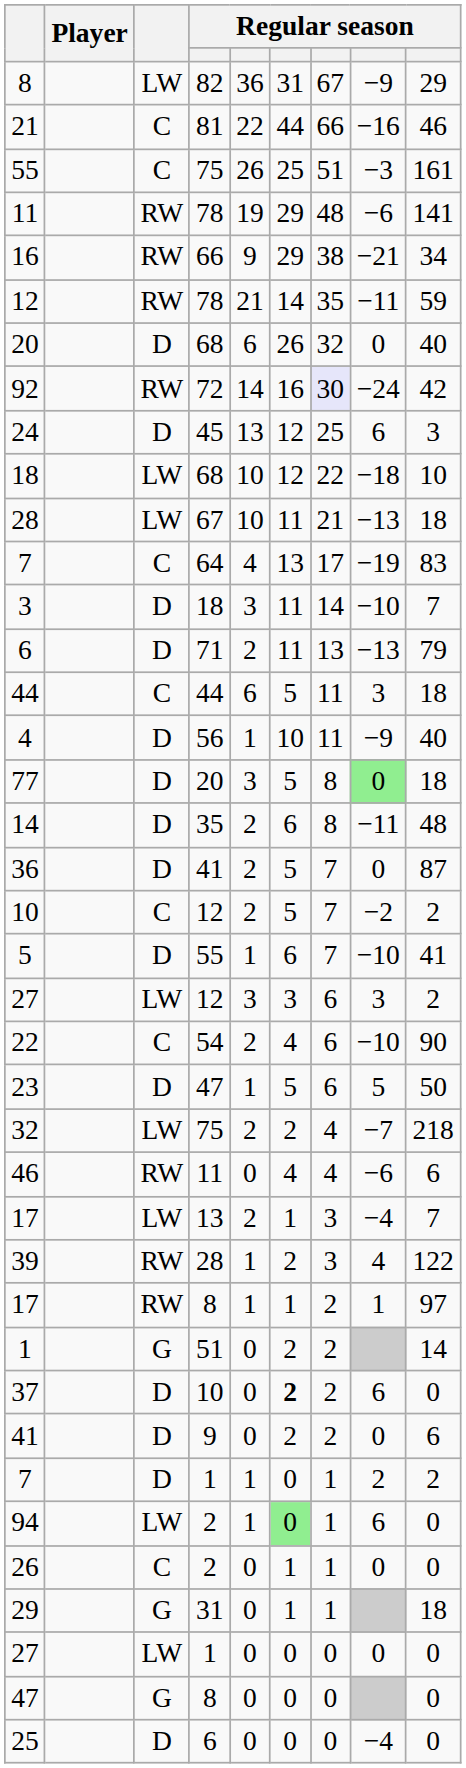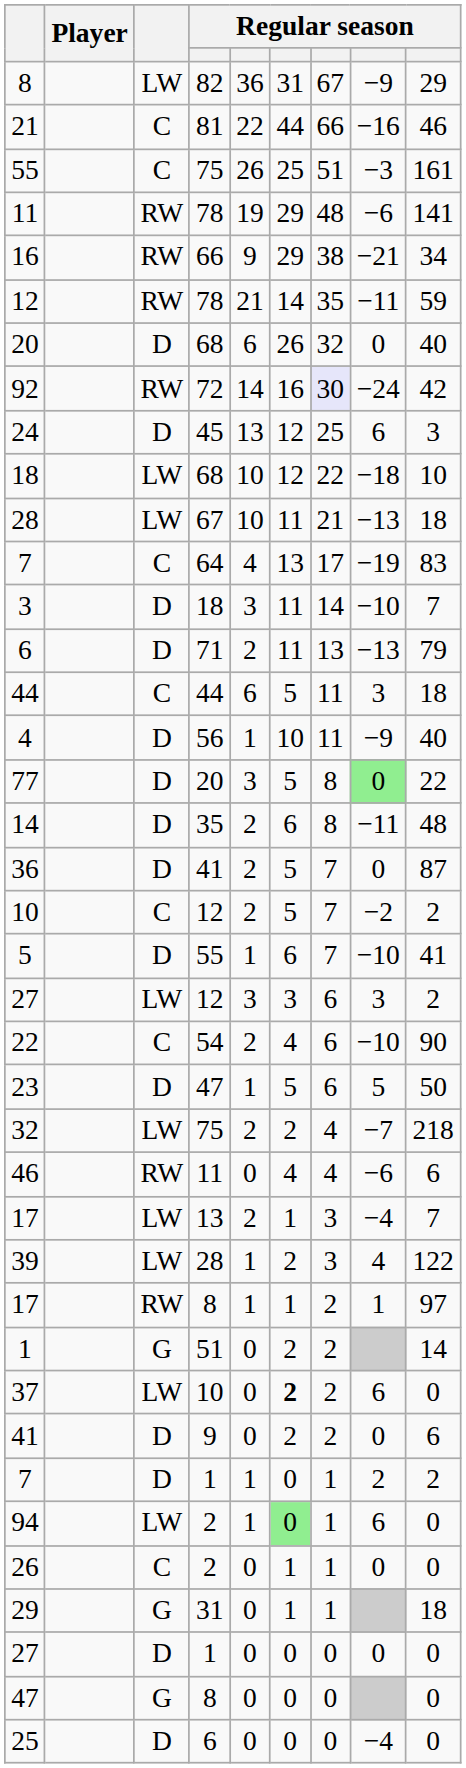77 | column 9: 18 -> 22
39 | column 3: RW -> LW
37 | column 3: D -> LW
27 / 1 | column 3: LW -> D
